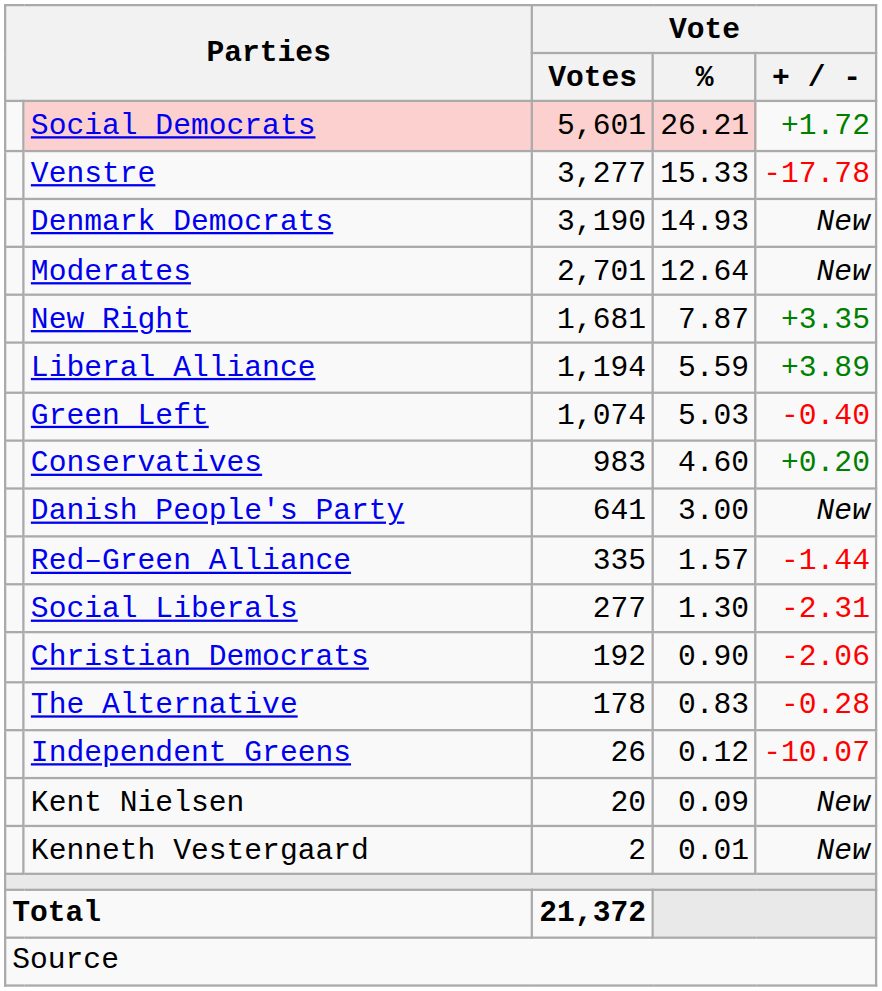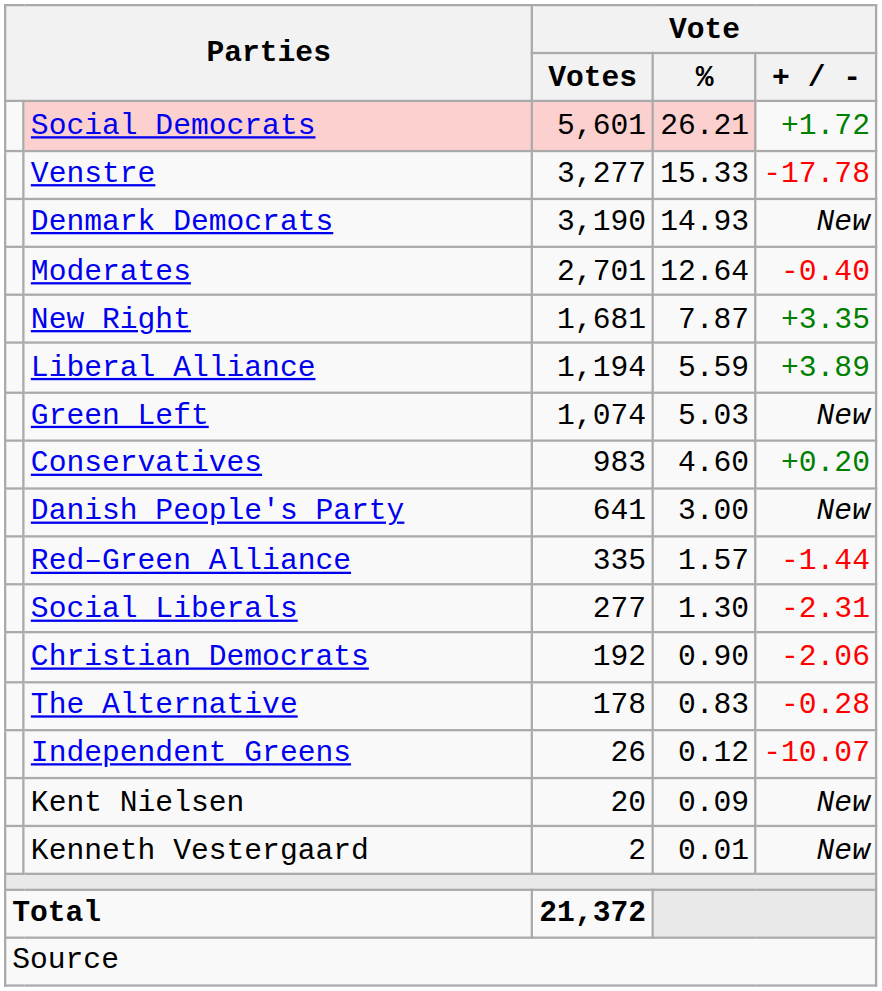Moderates | Vote / + / -: New -> -0.40
Green Left | Vote / + / -: -0.40 -> New
